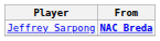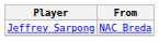Jeffrey Sarpong | From: bold -> normal
